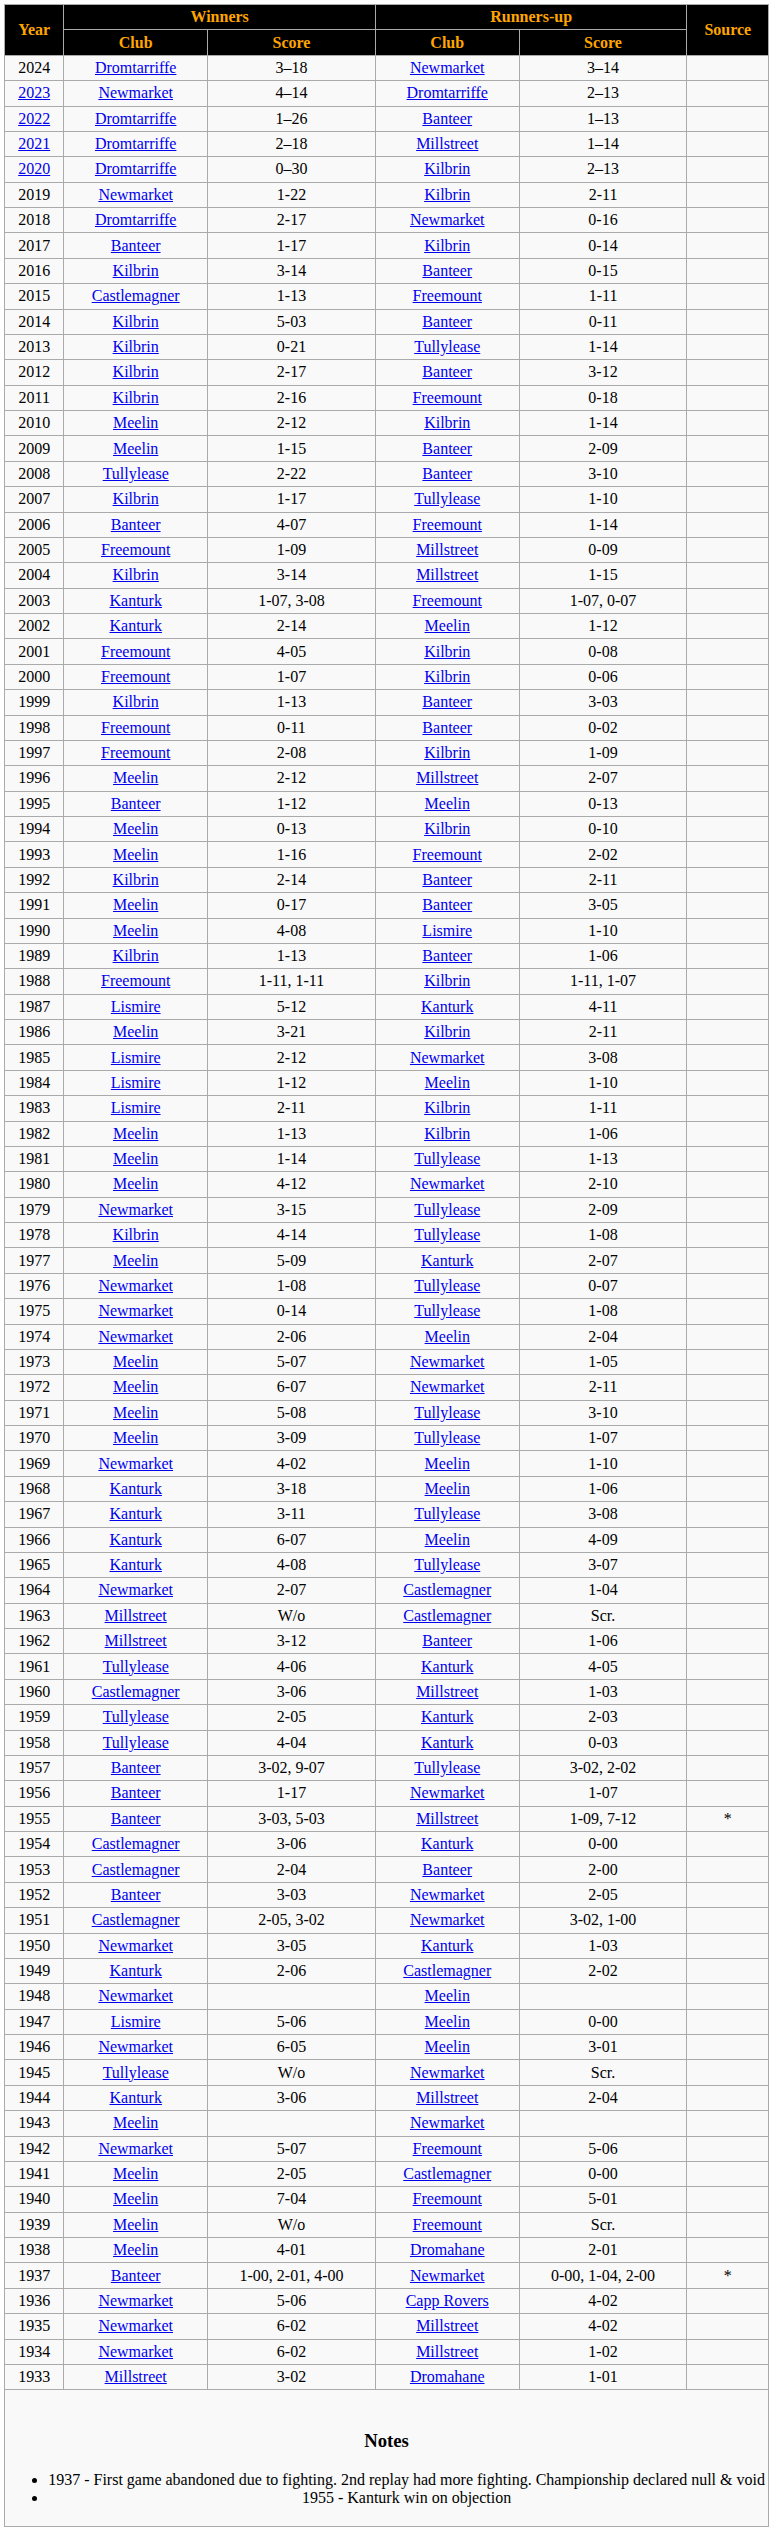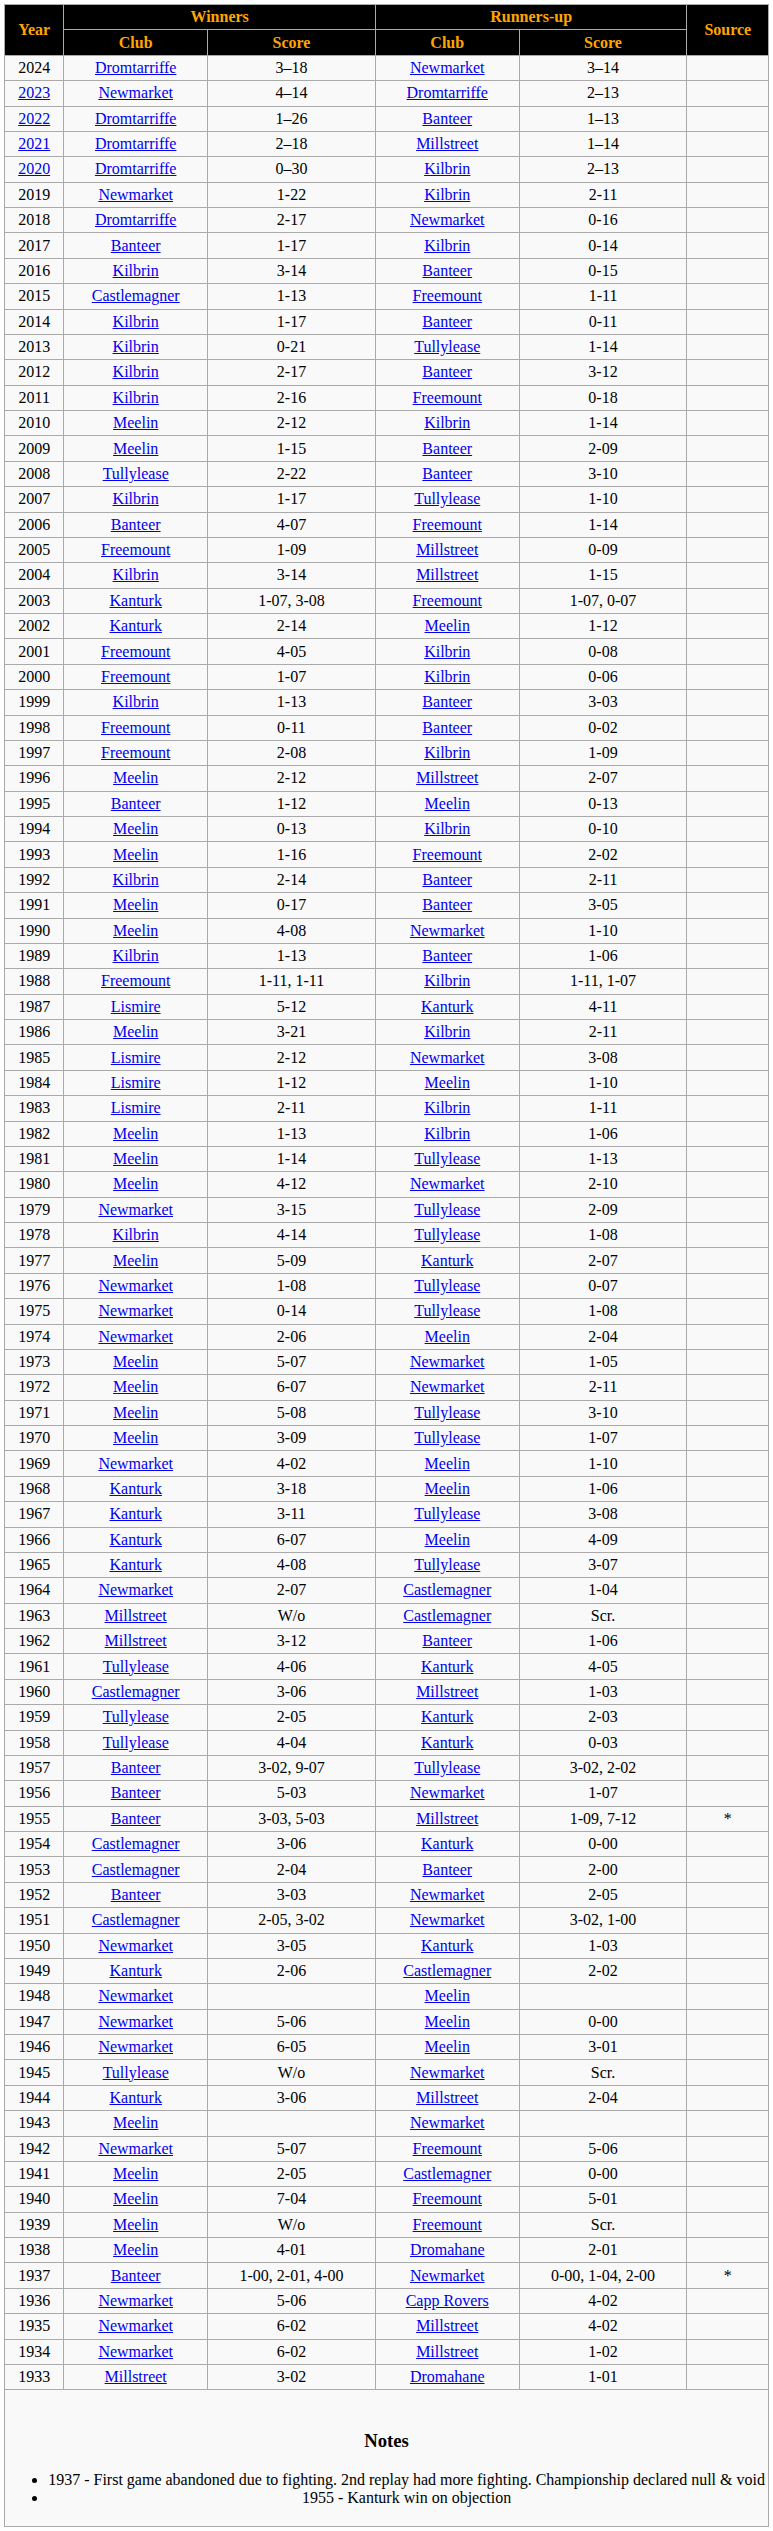2014 | Winners / Score: 5-03 -> 1-17
1990 | Runners-up / Club: Lismire -> Newmarket
1956 | Winners / Score: 1-17 -> 5-03
1947 | Winners / Club: Lismire -> Newmarket
